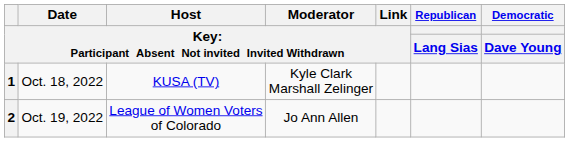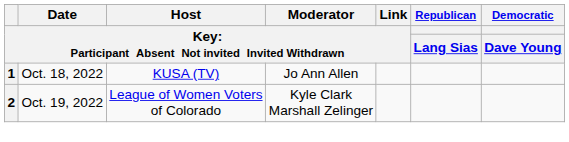1 | column 4: Kyle Clark Marshall Zelinger -> Jo Ann Allen
2 | column 4: Jo Ann Allen -> Kyle Clark Marshall Zelinger
